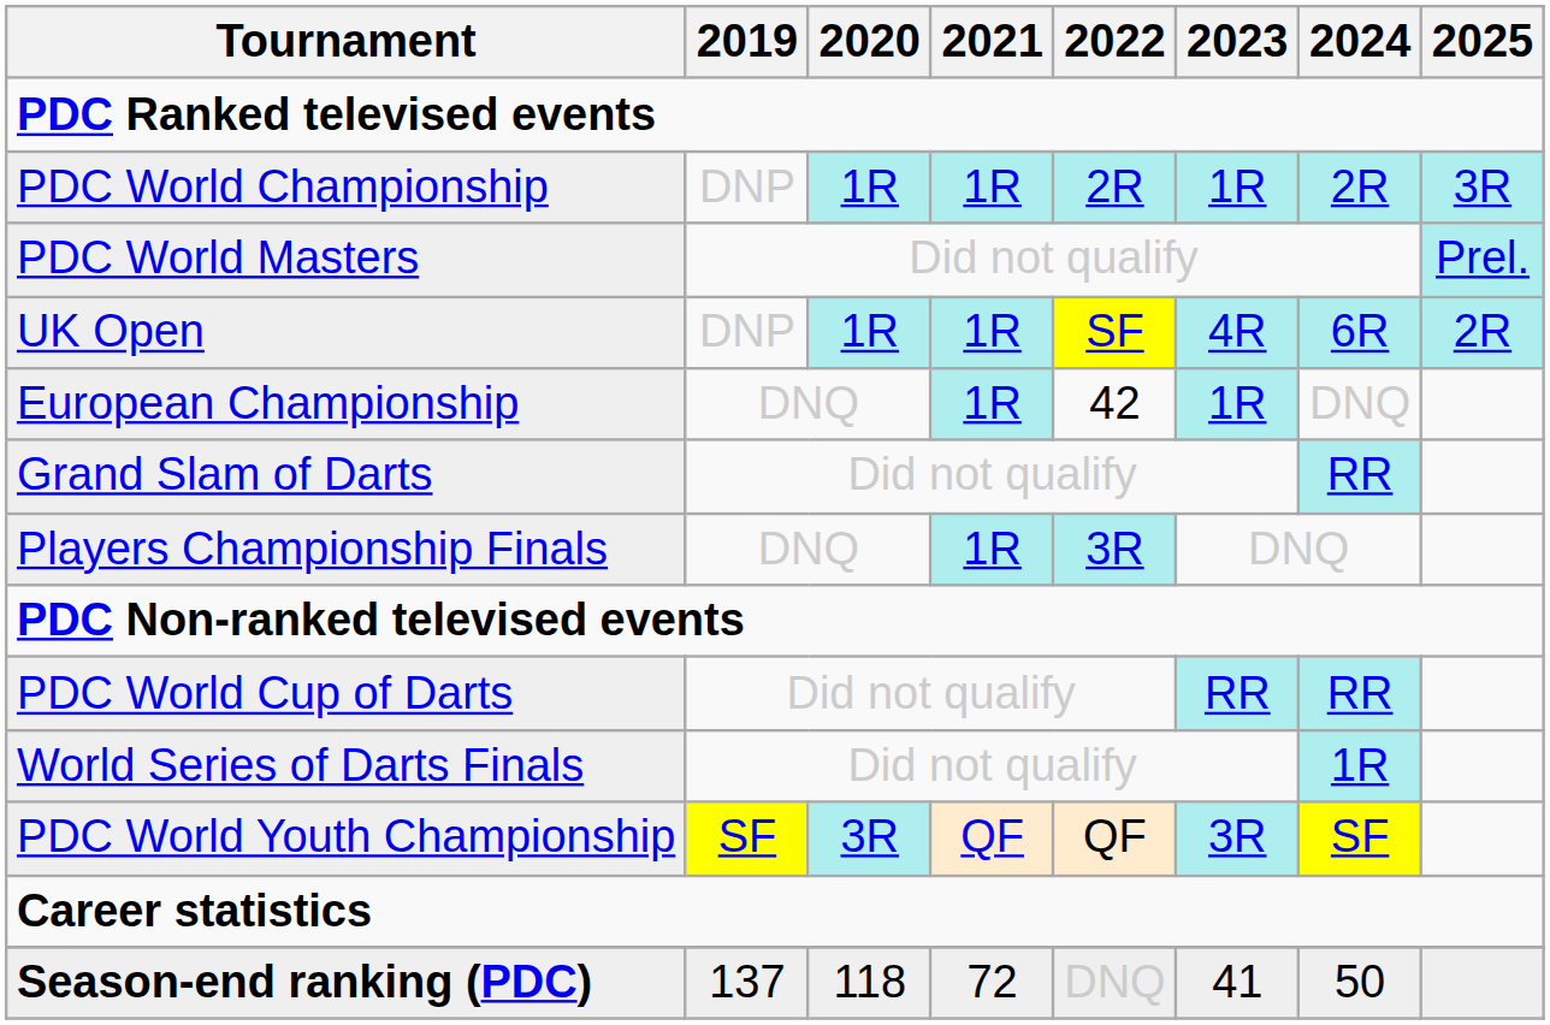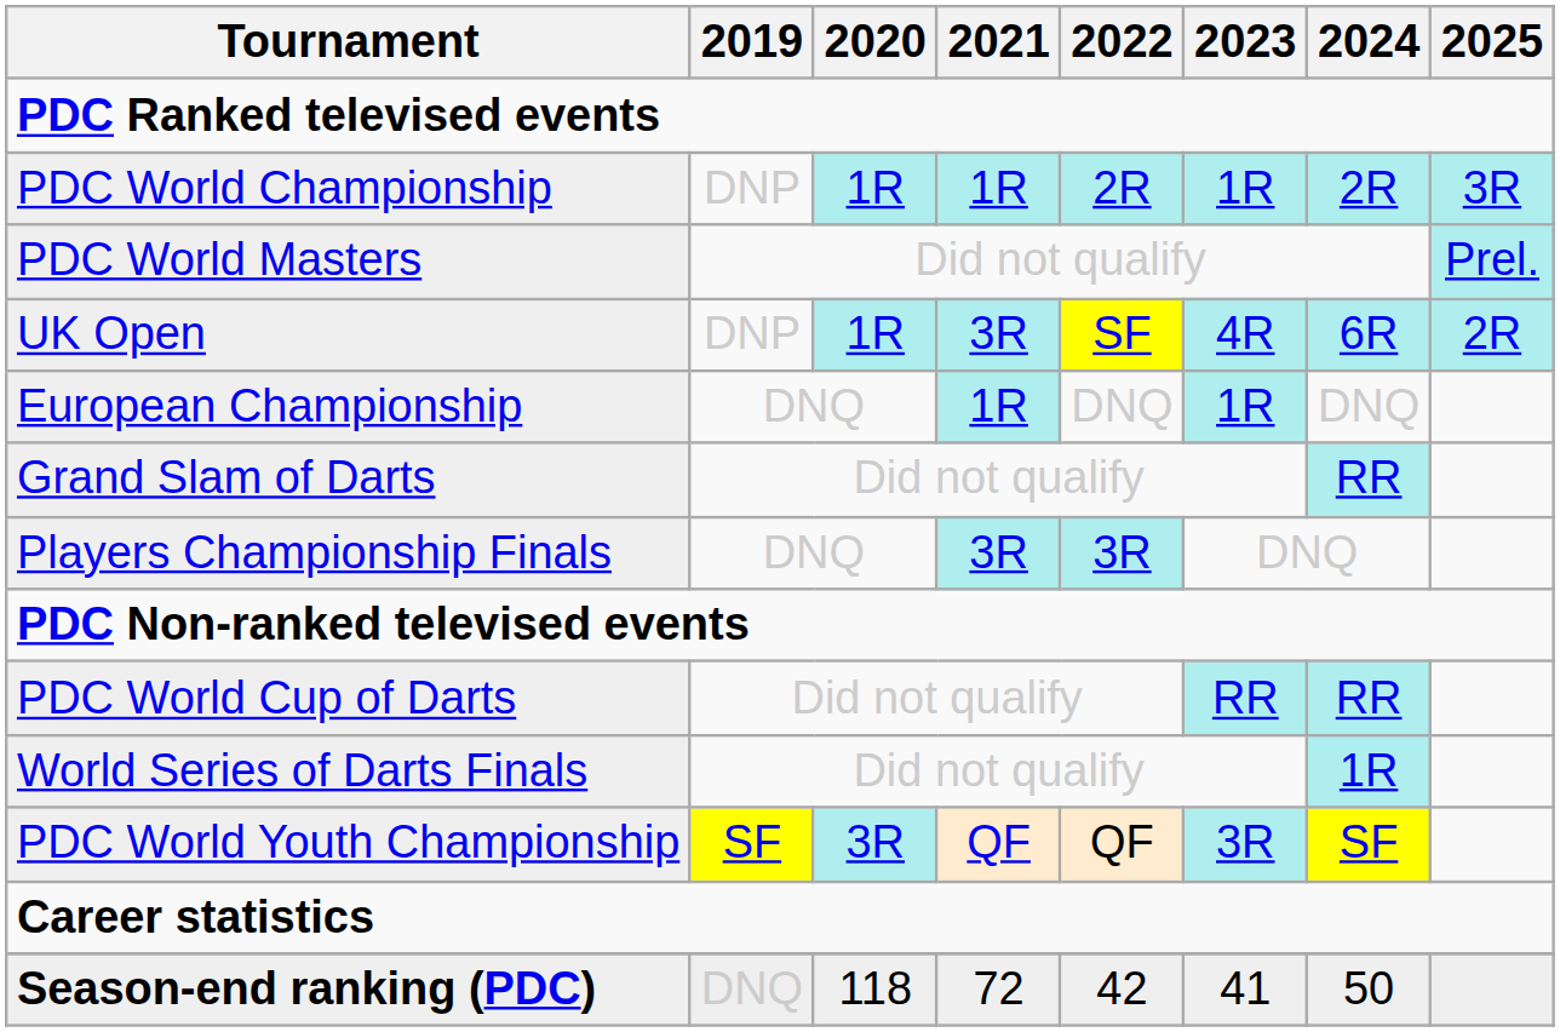UK Open | 2021: 1R -> 3R
European Championship | 2022: 42 -> DNQ
Players Championship Finals | 2021: 1R -> 3R
Season-end ranking (PDC) | 2019: 137 -> DNQ
Season-end ranking (PDC) | 2022: DNQ -> 42
